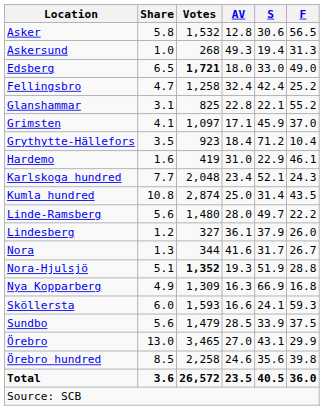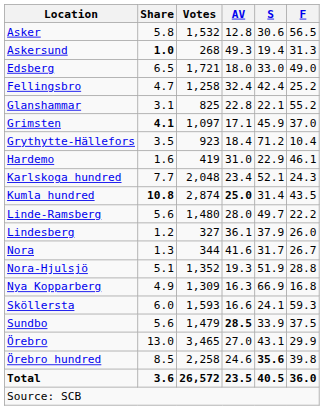Askersund | Share: normal -> bold
Edsberg | Votes: bold -> normal
Grimsten | Share: normal -> bold
Kumla hundred | Share: normal -> bold
Kumla hundred | AV: normal -> bold
Nora-Hjulsjö | Votes: bold -> normal
Sundbo | AV: normal -> bold
Örebro hundred | S: normal -> bold
